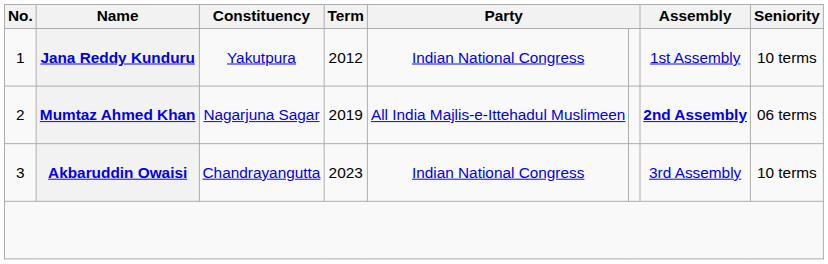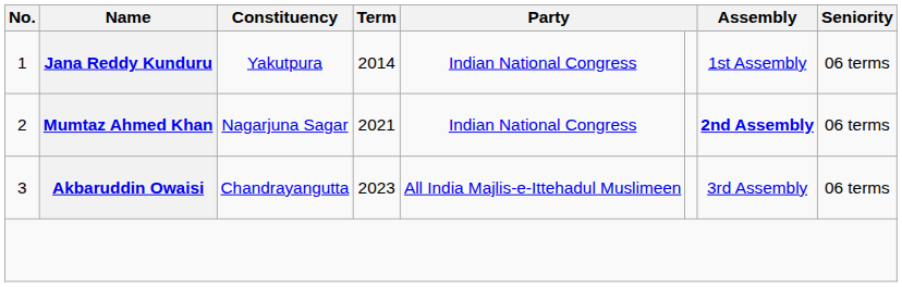Jana Reddy Kunduru | Term: 2012 -> 2014
Jana Reddy Kunduru | Seniority: 10 terms -> 06 terms
Mumtaz Ahmed Khan | Term: 2019 -> 2021
Mumtaz Ahmed Khan | column 5: All India Majlis-e-Ittehadul Muslimeen -> Indian National Congress
Akbaruddin Owaisi | column 5: Indian National Congress -> All India Majlis-e-Ittehadul Muslimeen
Akbaruddin Owaisi | Seniority: 10 terms -> 06 terms
